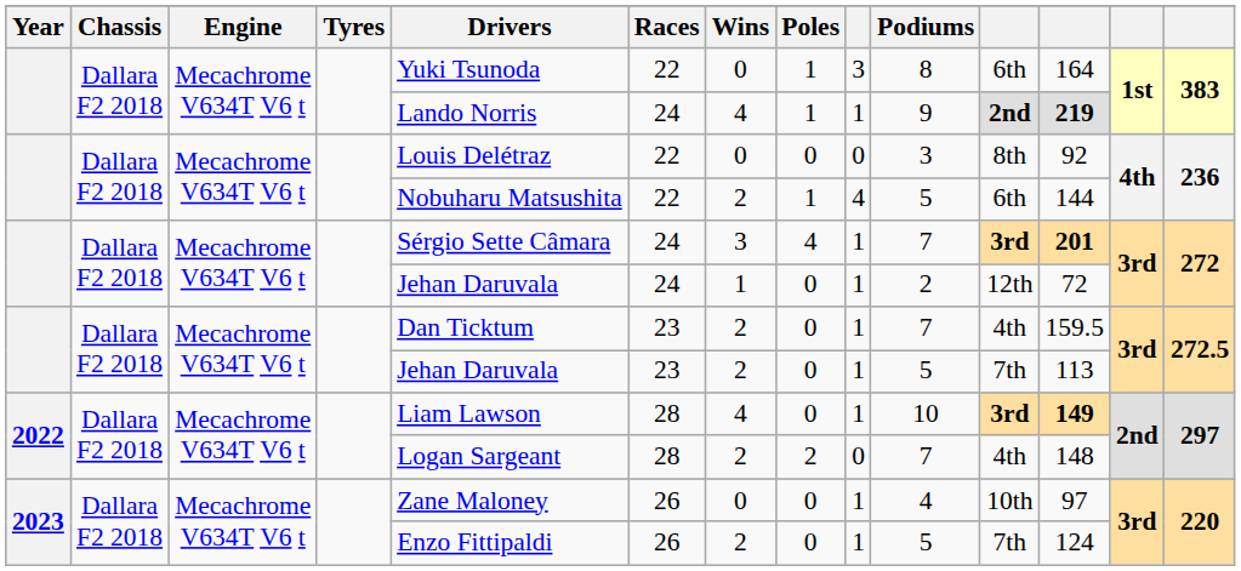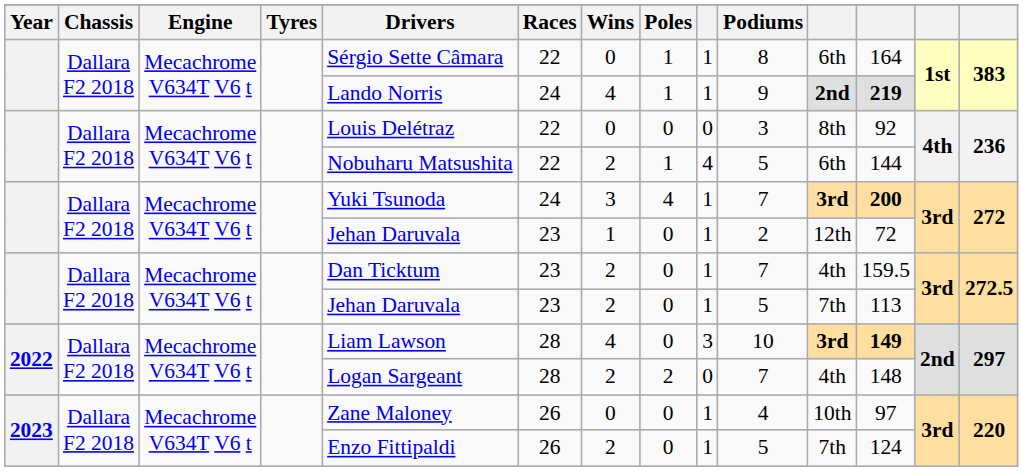row 2 | Drivers: Yuki Tsunoda -> Sérgio Sette Câmara
row 2 | column 9: 3 -> 1
row 6 | Drivers: Sérgio Sette Câmara -> Yuki Tsunoda
row 6 | column 12: 201 -> 200
row 7 | Races: 24 -> 23
row 10 | column 9: 1 -> 3
